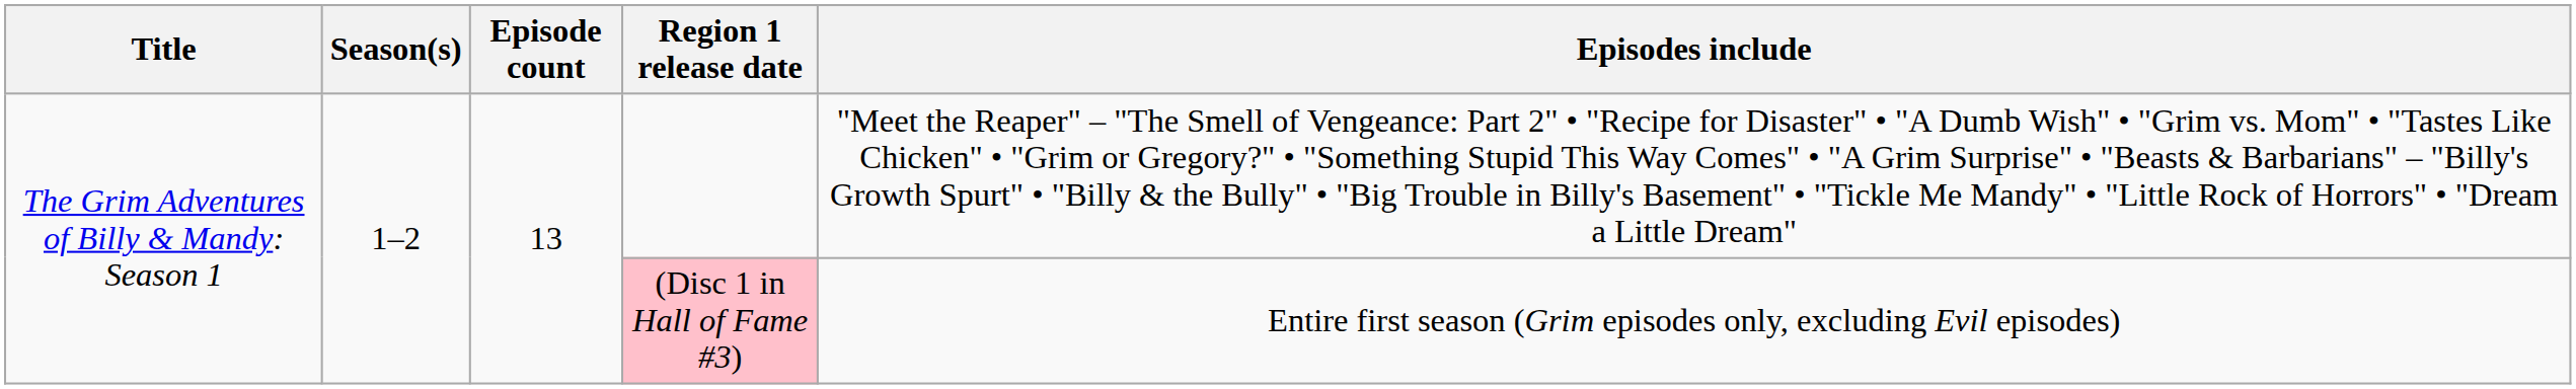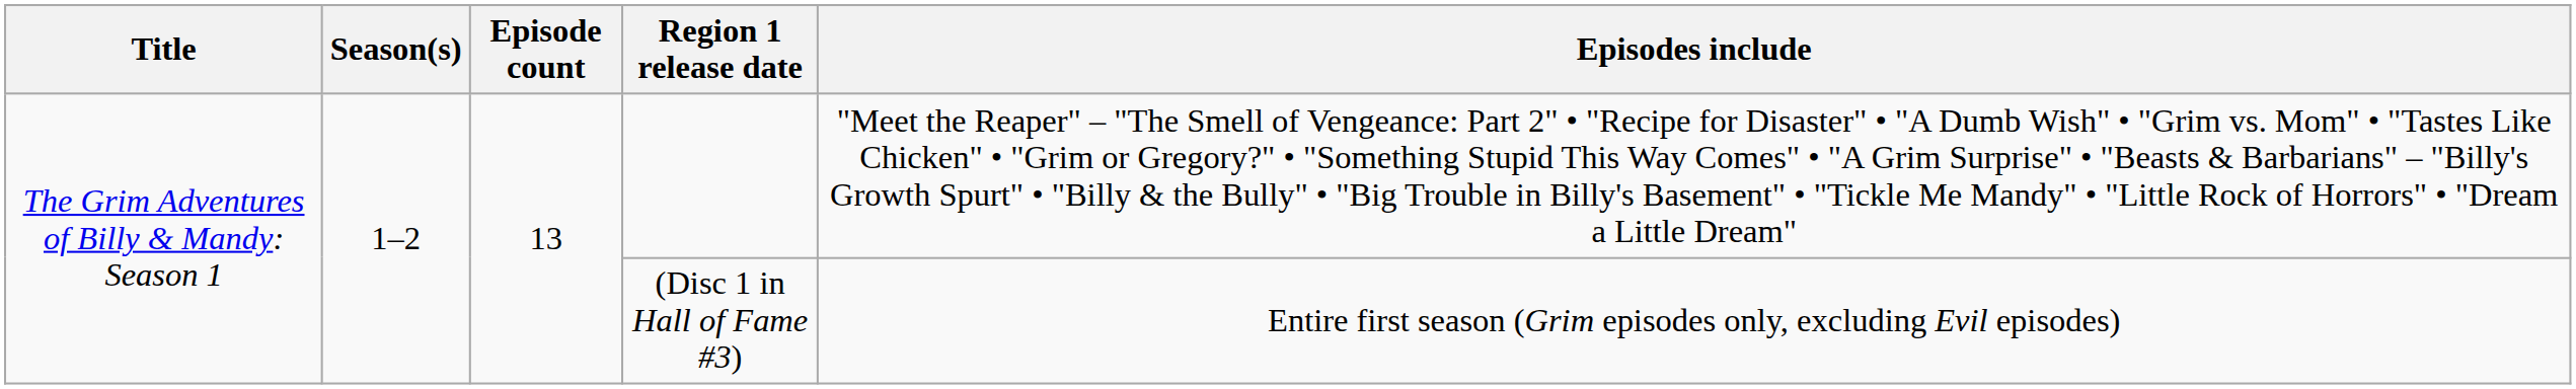(Disc 1 in Hall of Fame #3) | Region 1 release date: pink background -> no background
